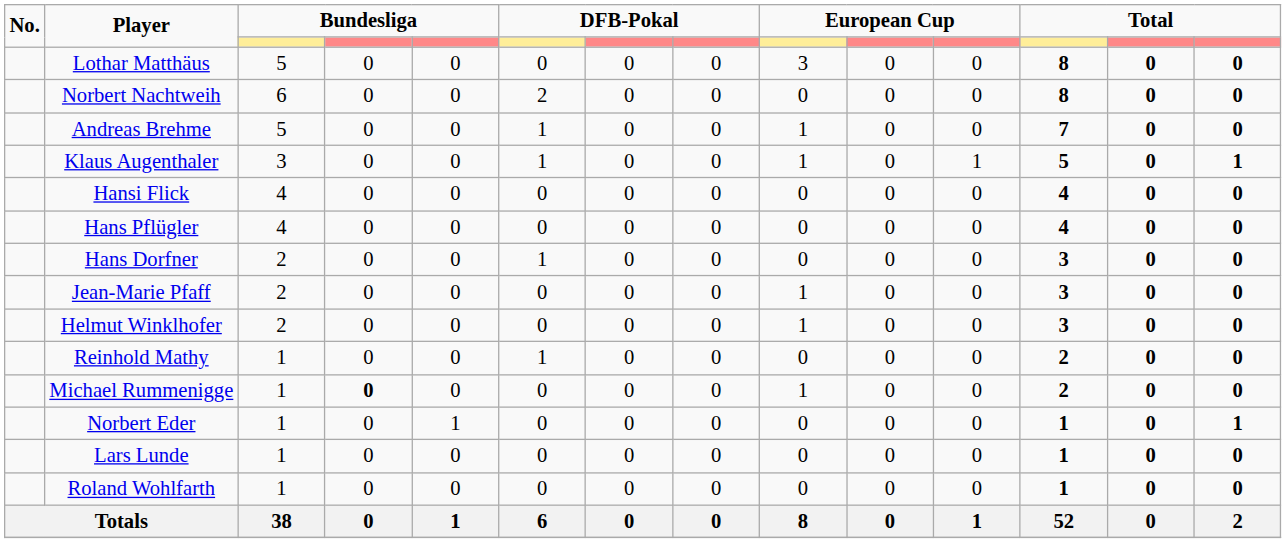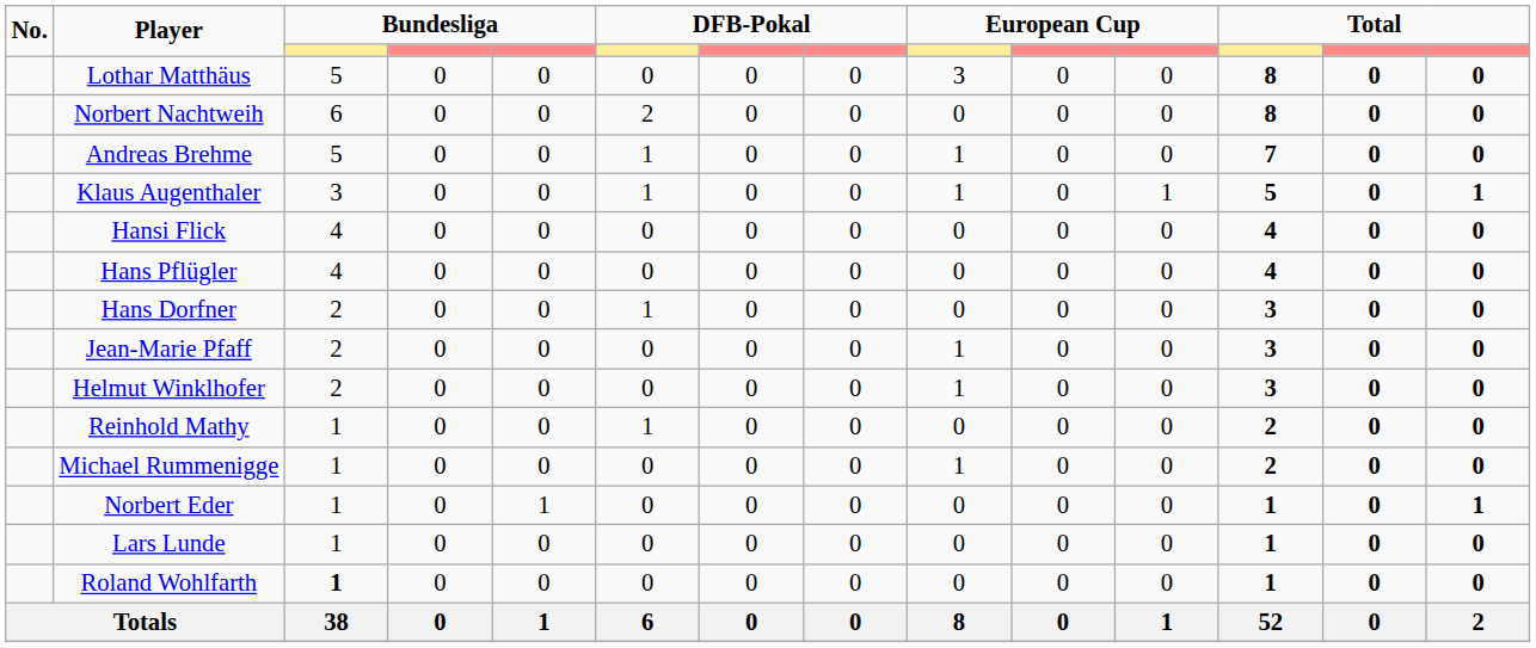Michael Rummenigge | column 4: bold -> normal
Roland Wohlfarth | column 3: normal -> bold
